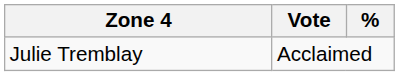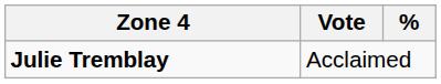Julie Tremblay | Zone 4: normal -> bold
